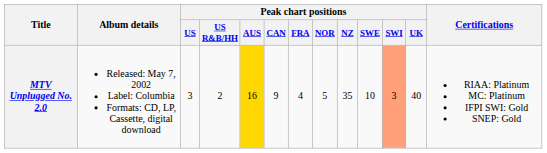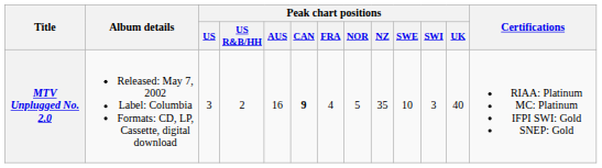MTV Unplugged No. 2.0 | Peak chart positions / AUS: gold background -> no background
MTV Unplugged No. 2.0 | Peak chart positions / CAN: normal -> bold
MTV Unplugged No. 2.0 | Peak chart positions / SWI: lightsalmon background -> no background
